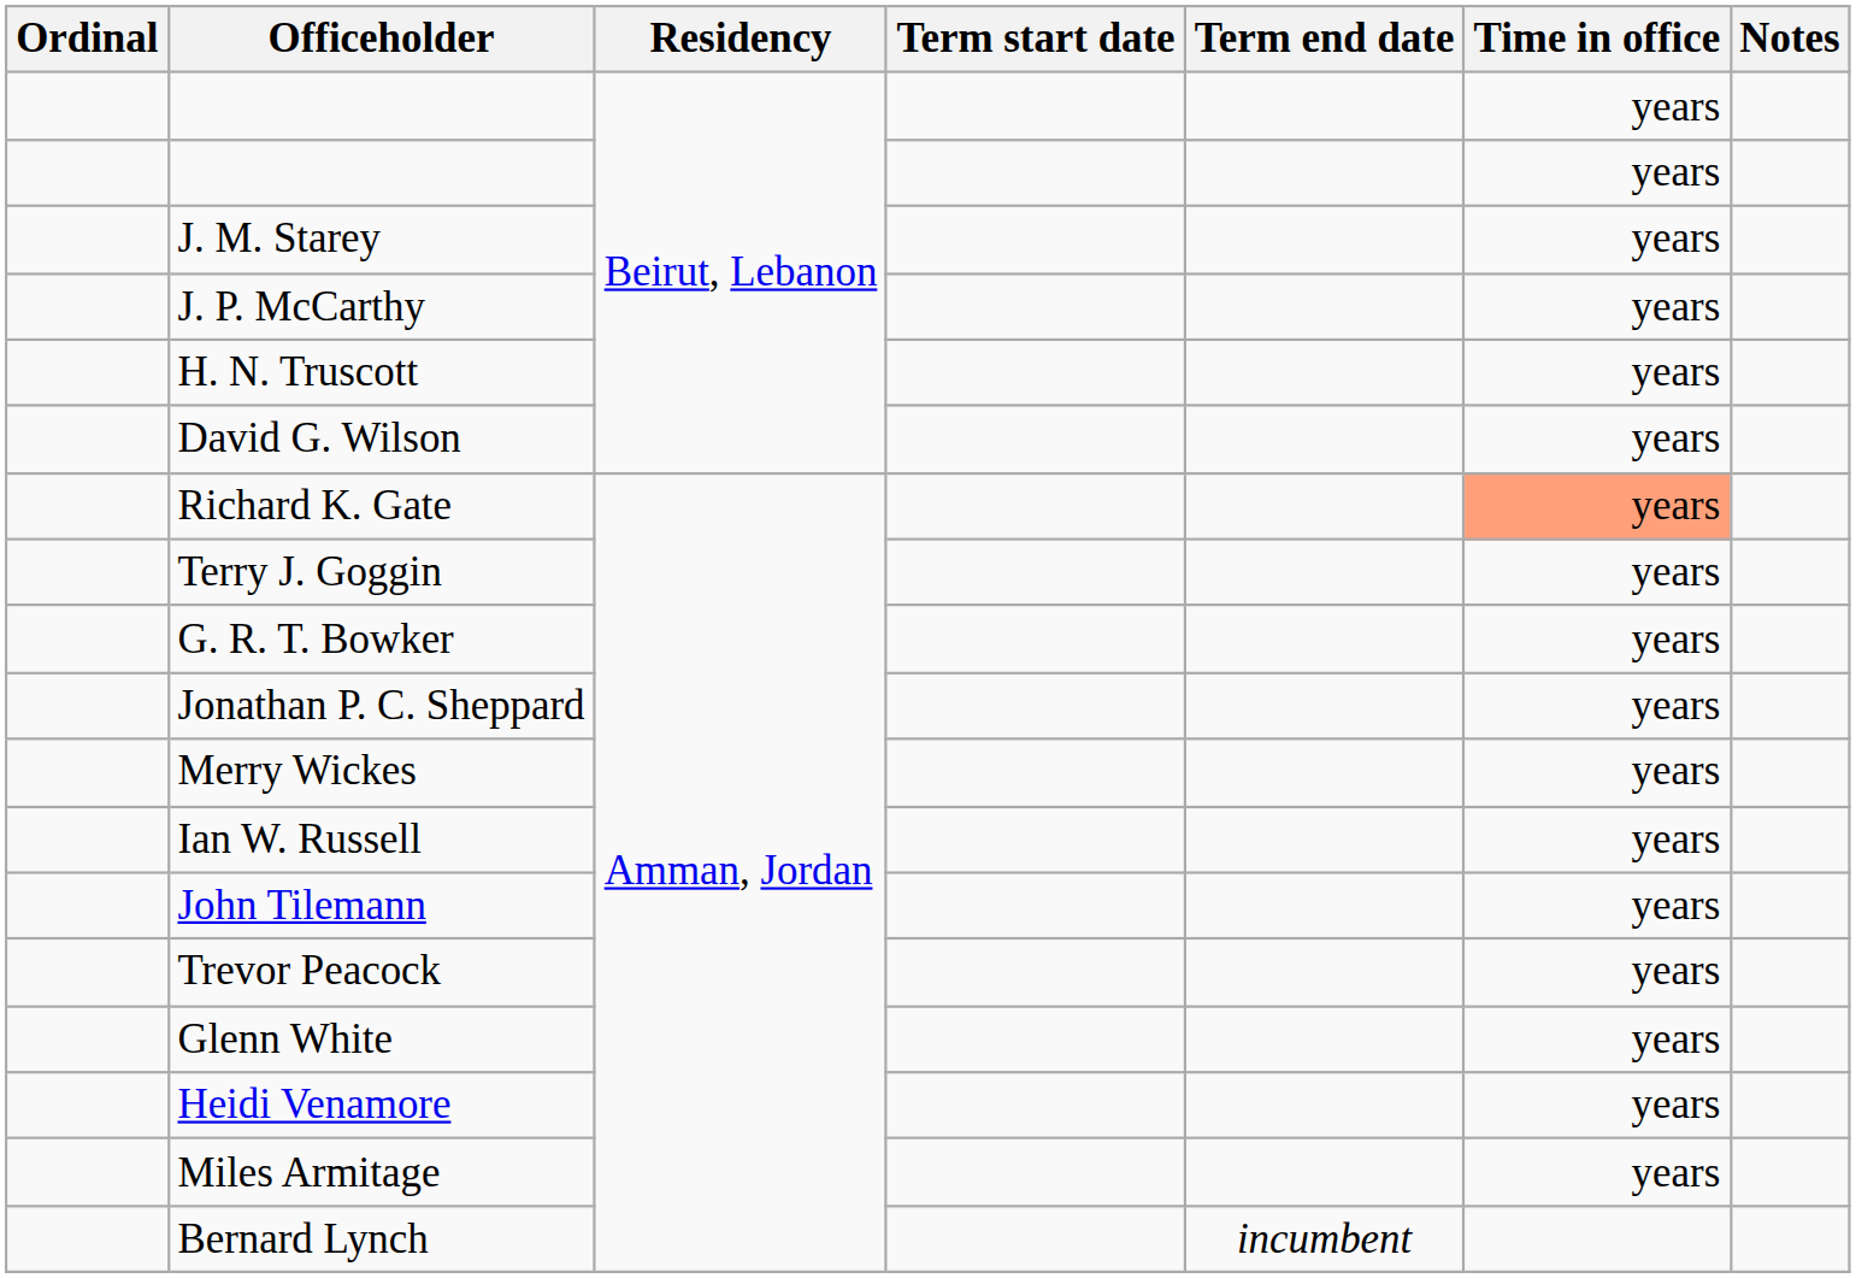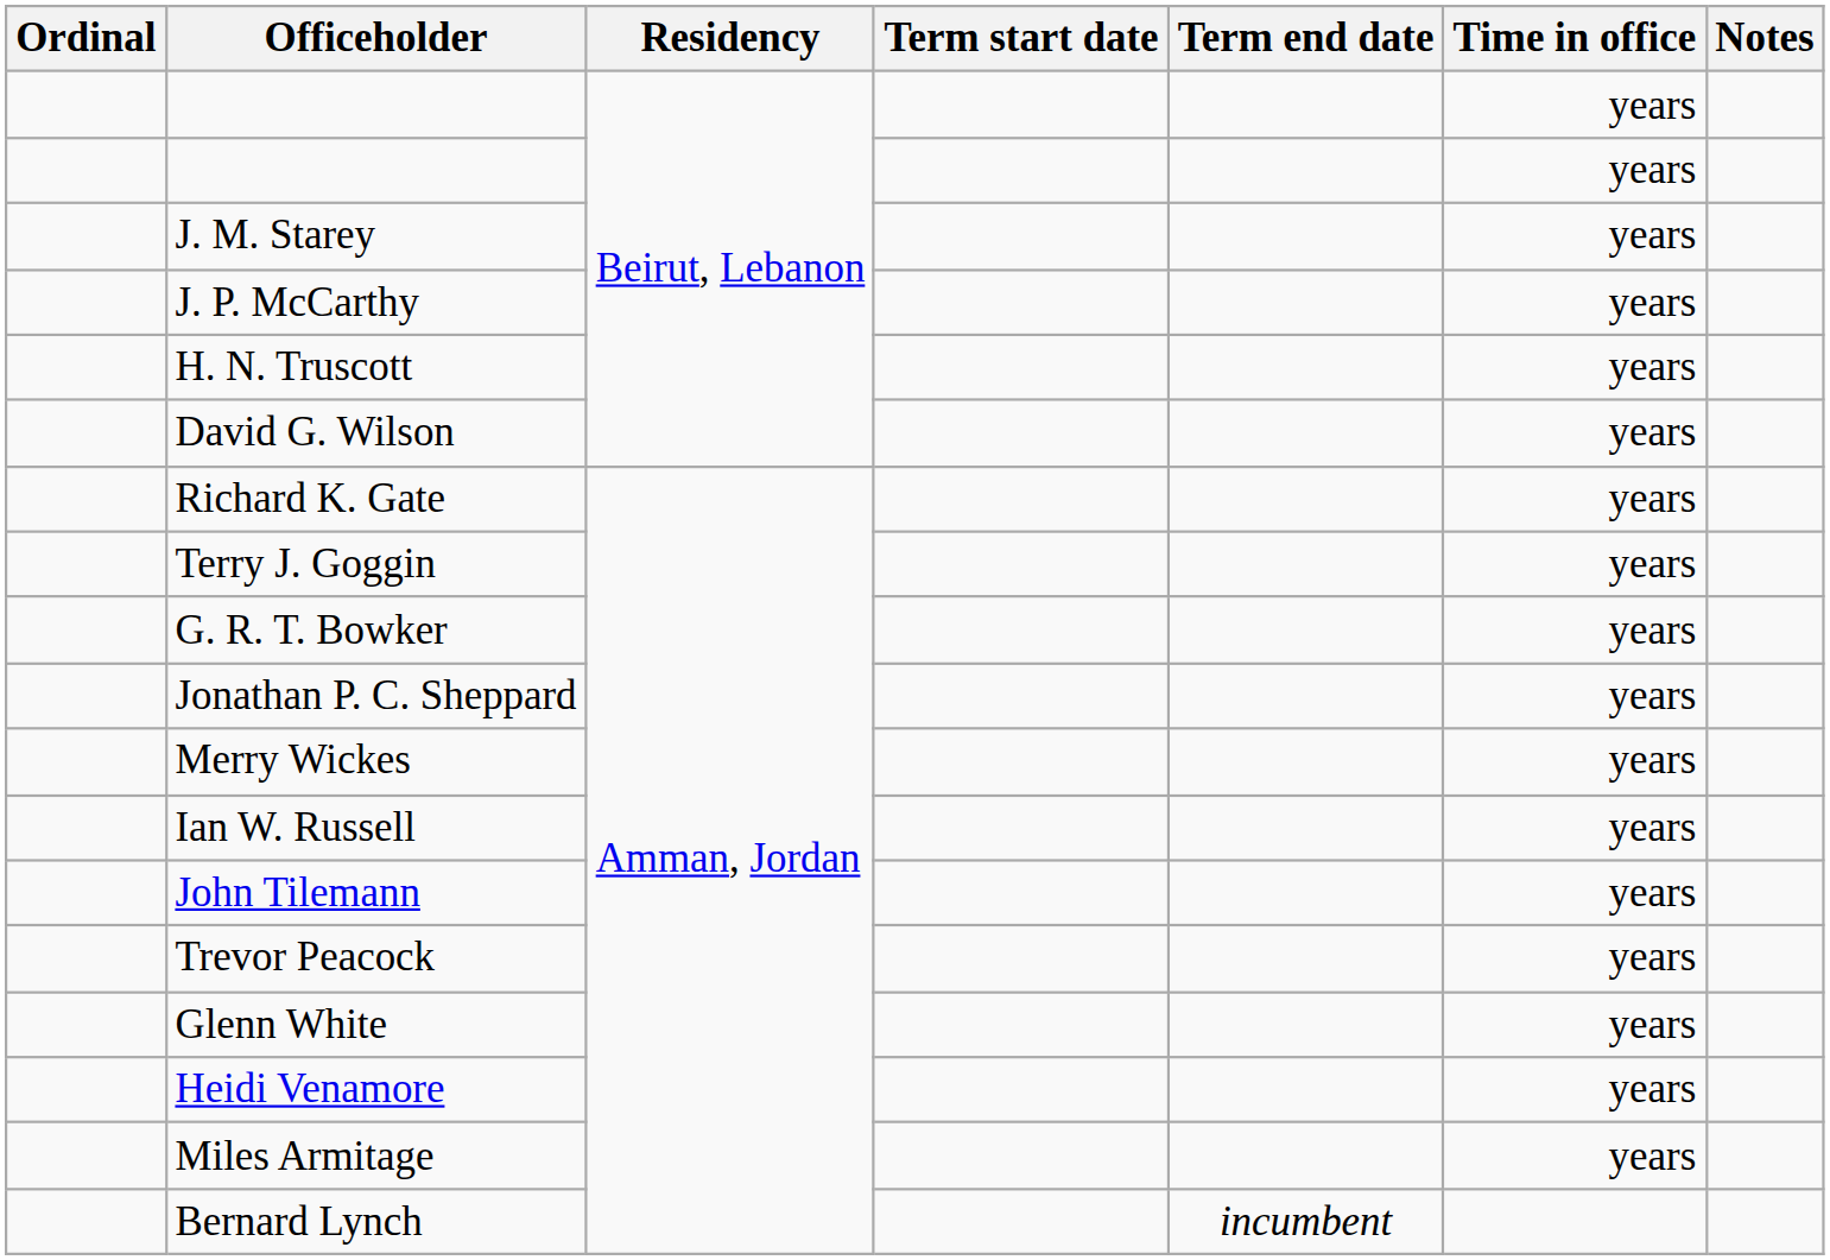Richard K. Gate | Time in office: lightsalmon background -> no background
